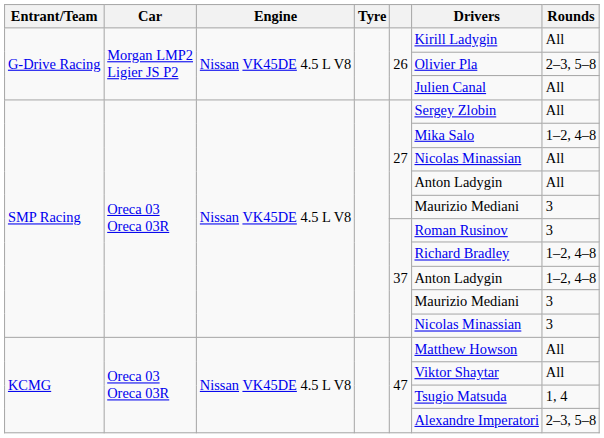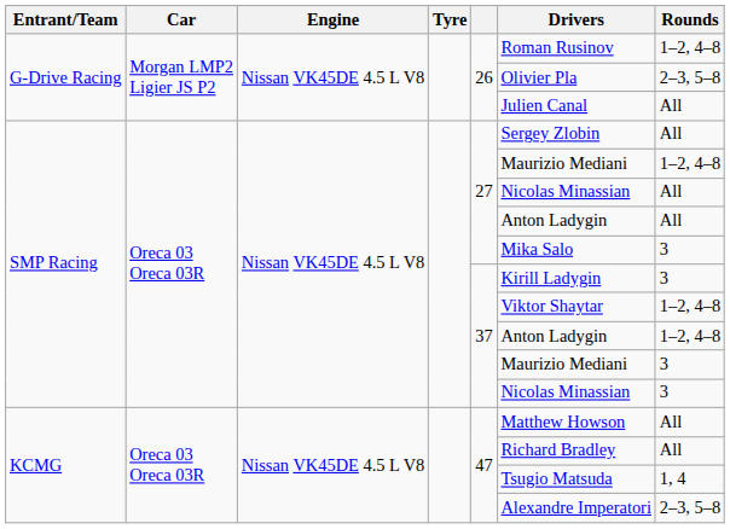row 2 | Drivers: Kirill Ladygin -> Roman Rusinov
row 2 | Rounds: All -> 1–2, 4–8
row 6 | Drivers: Mika Salo -> Maurizio Mediani
row 9 | Drivers: Maurizio Mediani -> Mika Salo
row 10 | Drivers: Roman Rusinov -> Kirill Ladygin
row 11 | Drivers: Richard Bradley -> Viktor Shaytar
row 16 | Drivers: Viktor Shaytar -> Richard Bradley
